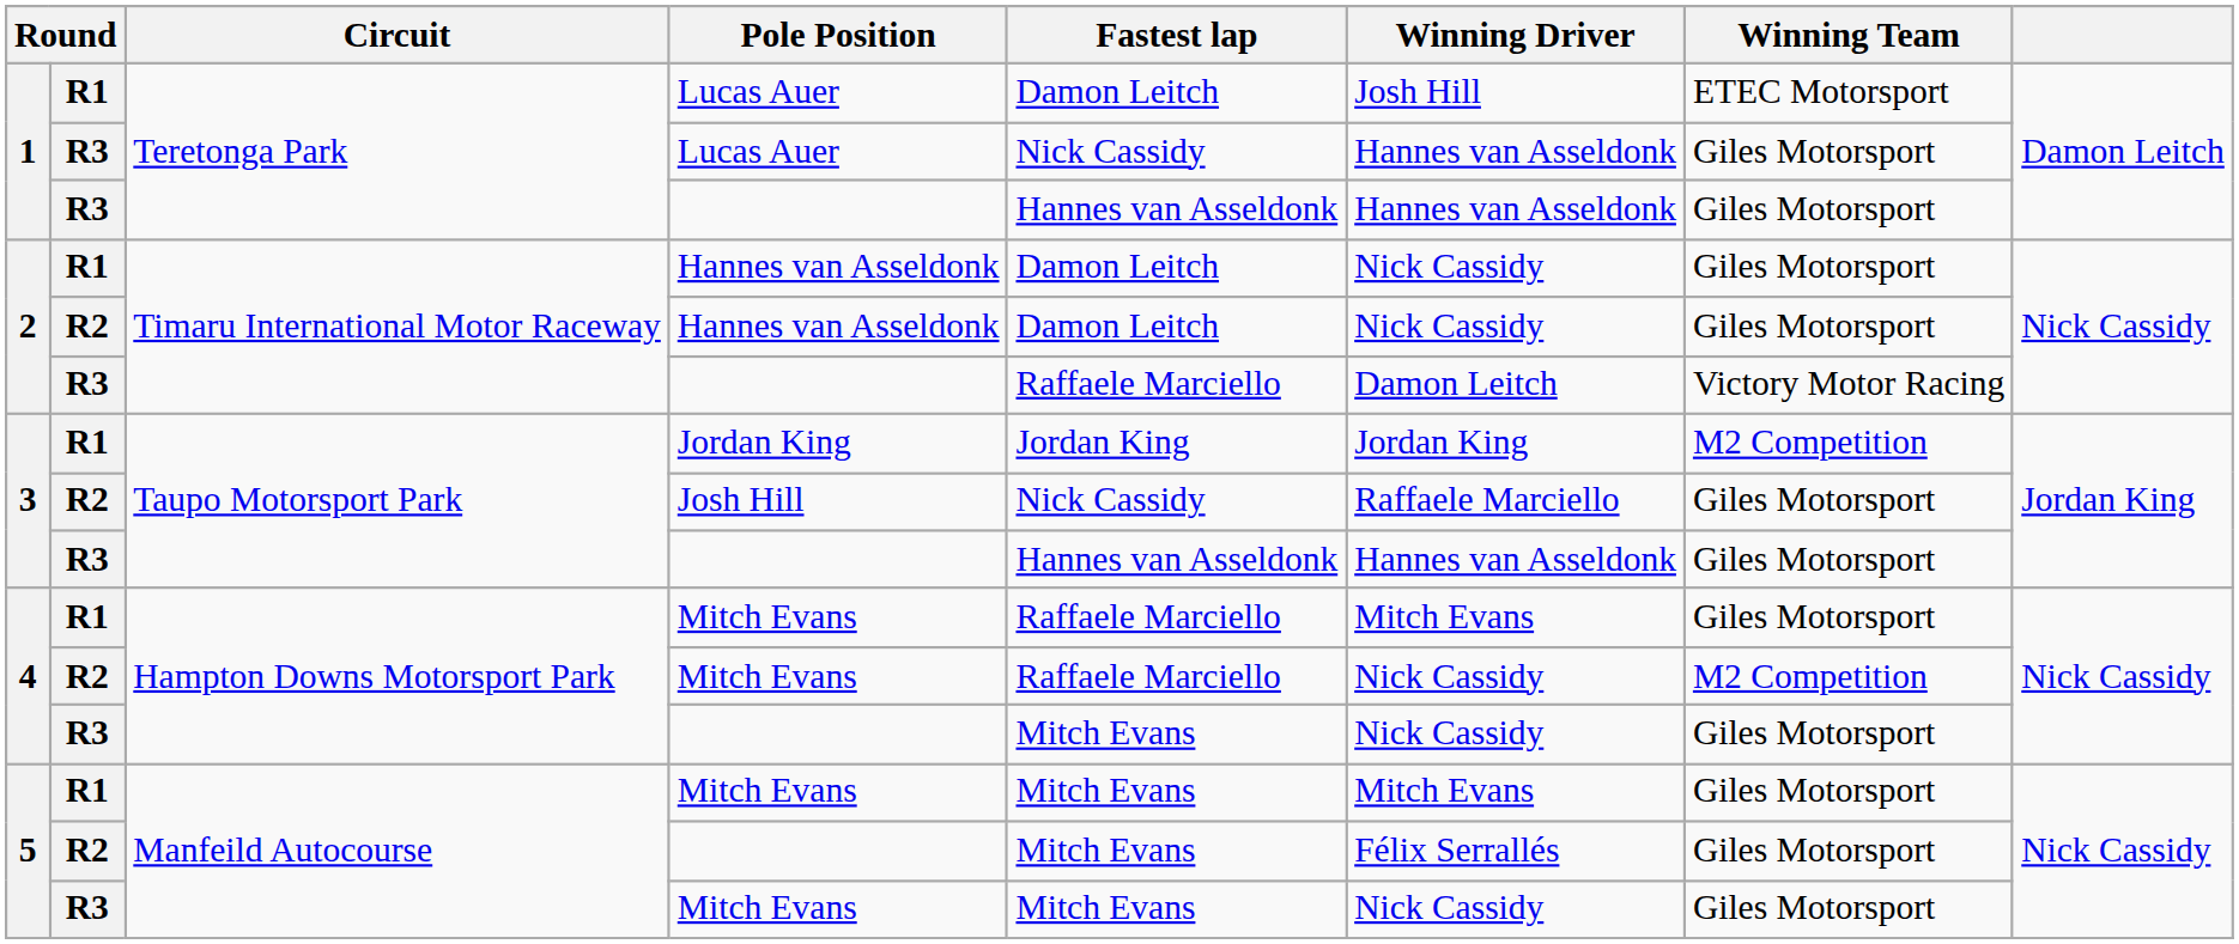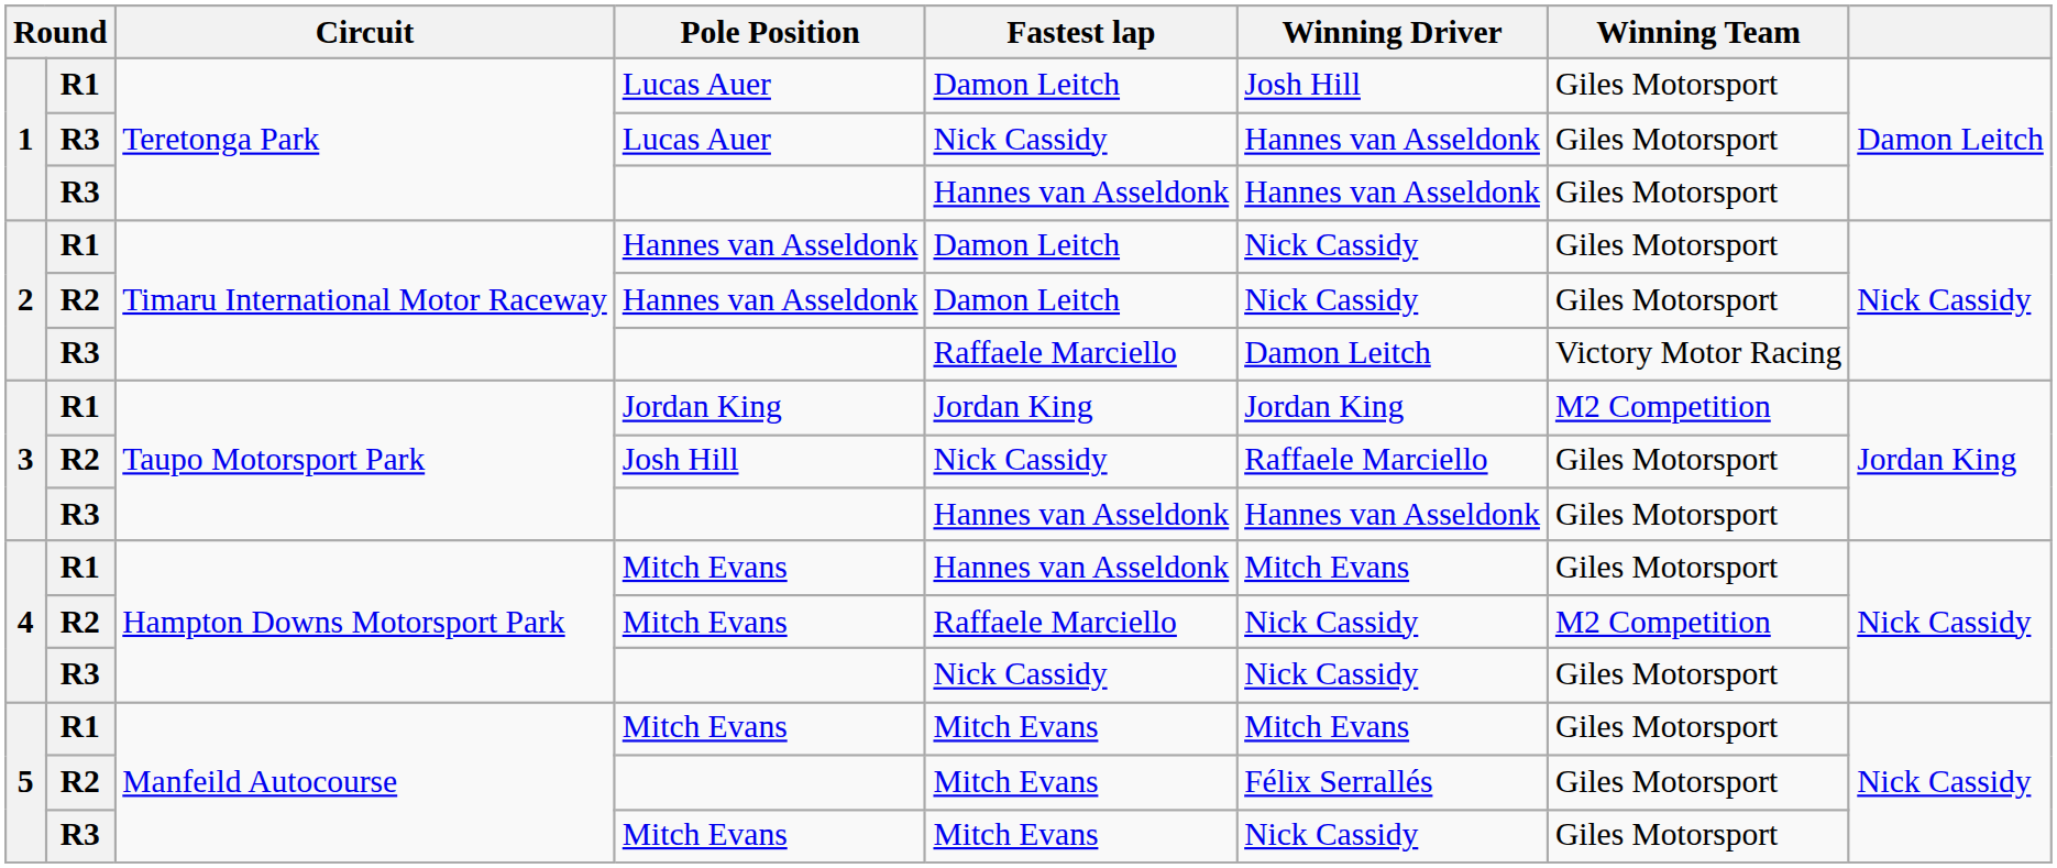row 2 | Winning Team: ETEC Motorsport -> Giles Motorsport
row 11 | Fastest lap: Raffaele Marciello -> Hannes van Asseldonk
row 13 | Fastest lap: Mitch Evans -> Nick Cassidy
